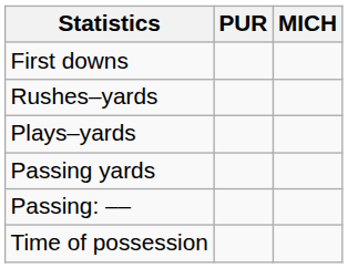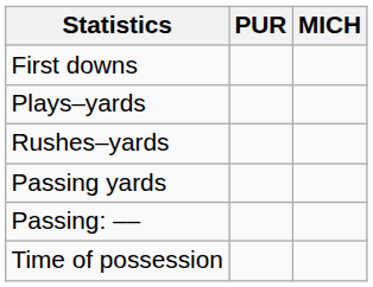rows swapped: Plays–yards <-> Rushes–yards
